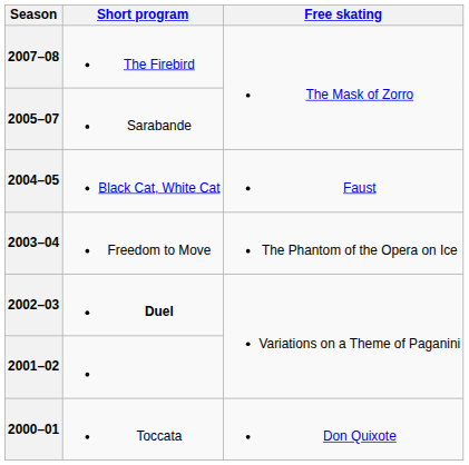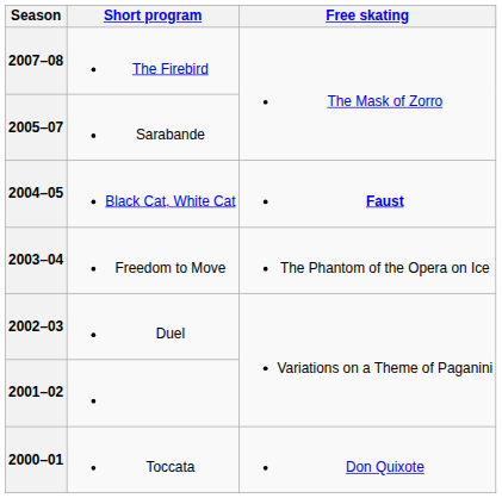2004–05 | Free skating: normal -> bold
2002–03 | Short program: bold -> normal
